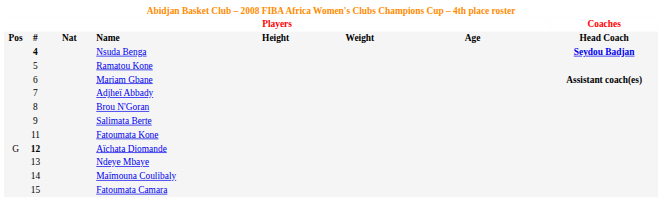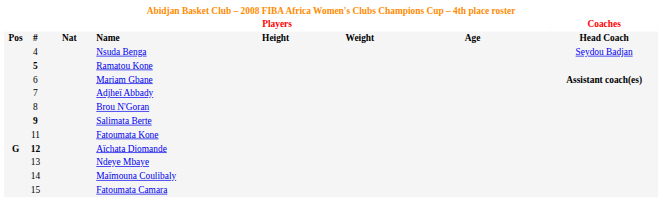Nsuda Benga | column 2: bold -> normal
Nsuda Benga | column 8: bold -> normal
Ramatou Kone | column 2: normal -> bold
Salimata Berte | column 2: normal -> bold
Aïchata Diomande | column 1: normal -> bold
